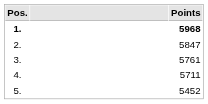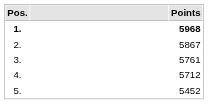2. | Points: 5847 -> 5867
4. | Points: 5711 -> 5712
